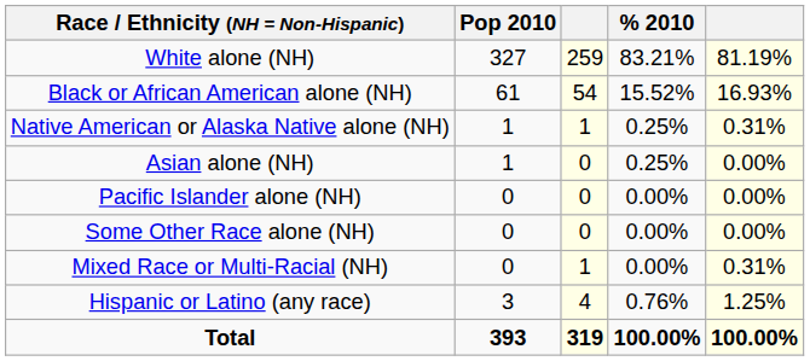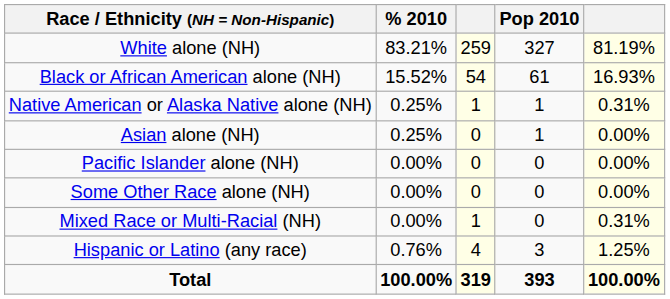columns swapped: Pop 2010 <-> % 2010
